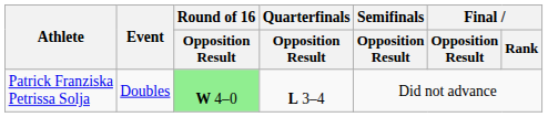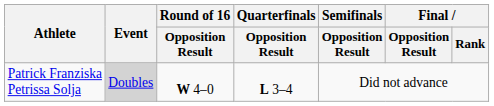Patrick Franziska Petrissa Solja | Event: no background -> lightgrey background
Patrick Franziska Petrissa Solja | Round of 16 / Opposition Result: lightgreen background -> no background
